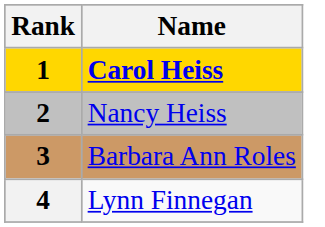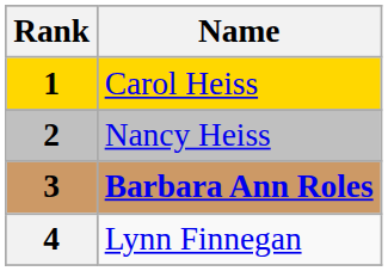Carol Heiss | Name: bold -> normal
Barbara Ann Roles | Name: normal -> bold
